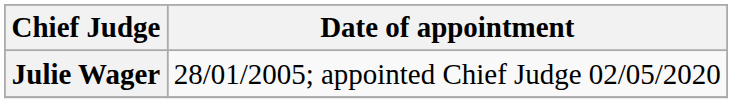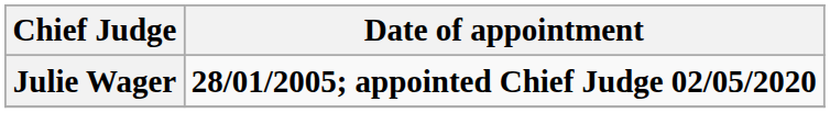Julie Wager | Date of appointment: normal -> bold
